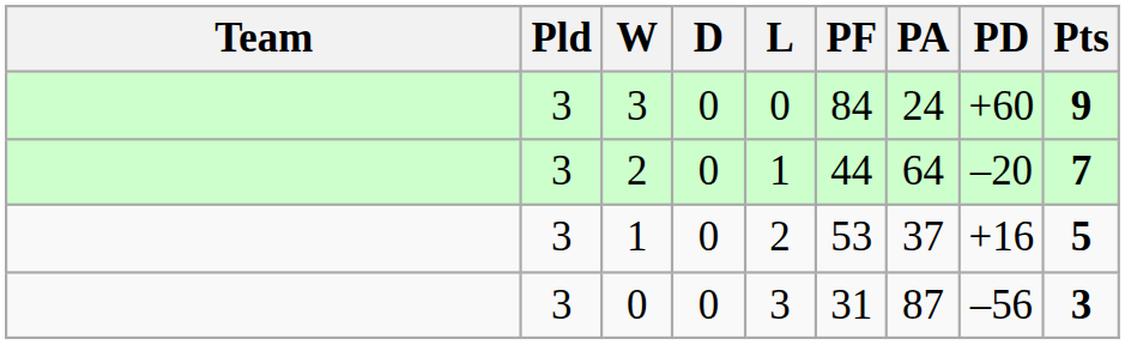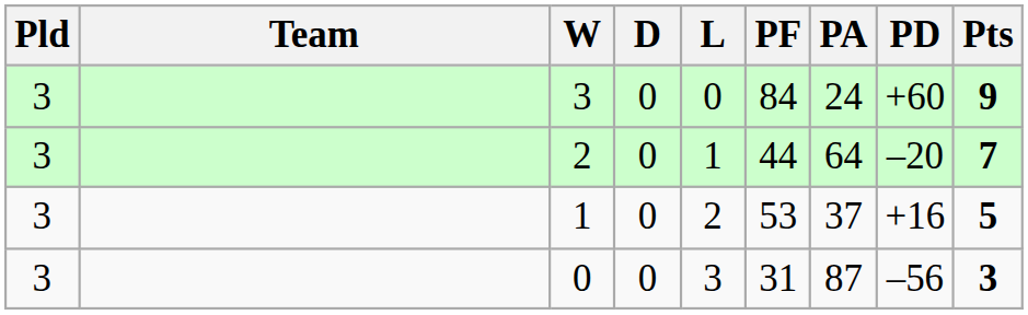columns swapped: Team <-> Pld
